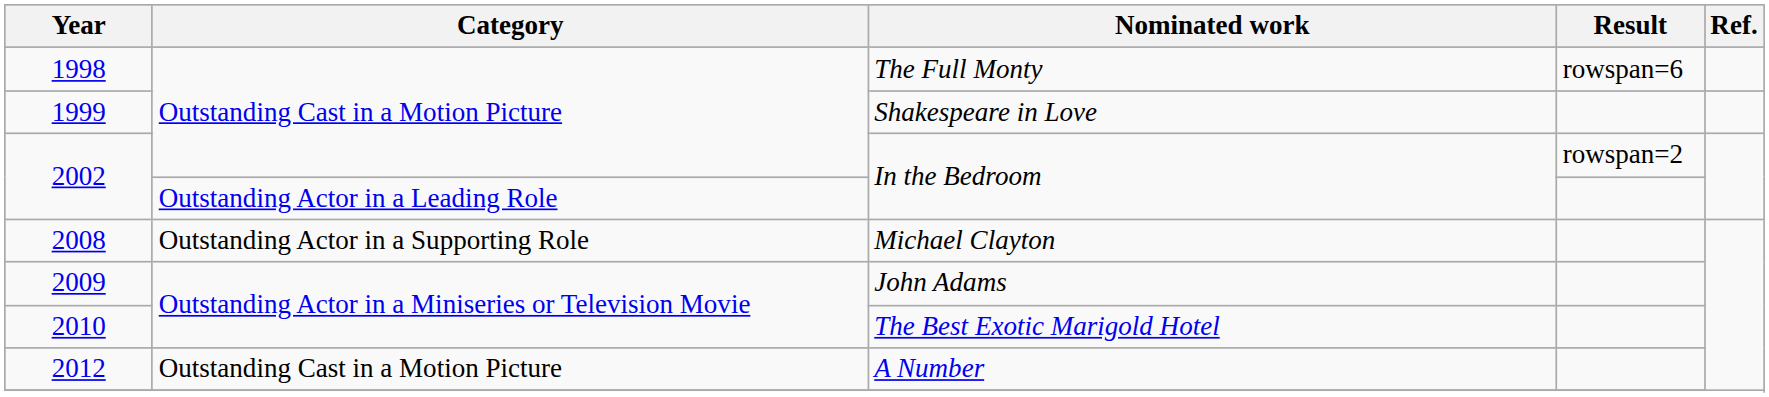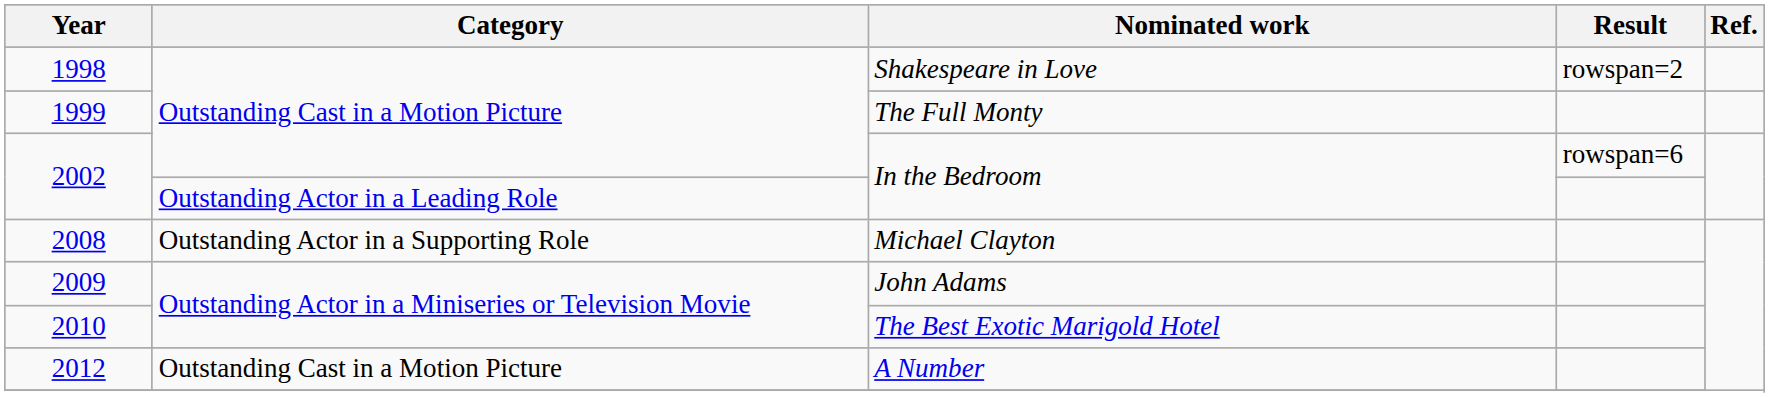1998 | Nominated work: The Full Monty -> Shakespeare in Love
1998 | Result: rowspan=6 -> rowspan=2
1999 | Nominated work: Shakespeare in Love -> The Full Monty
2002 / Outstanding Cast in a Motion Picture | Result: rowspan=2 -> rowspan=6
